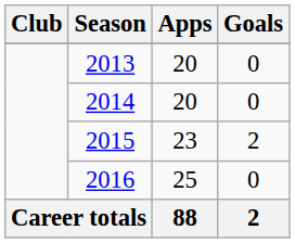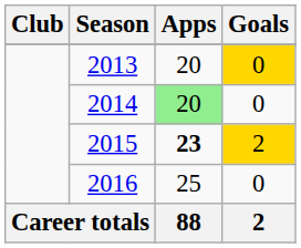2013 | Goals: no background -> gold background
2014 | Apps: no background -> lightgreen background
2015 | Apps: normal -> bold
2015 | Goals: no background -> gold background
